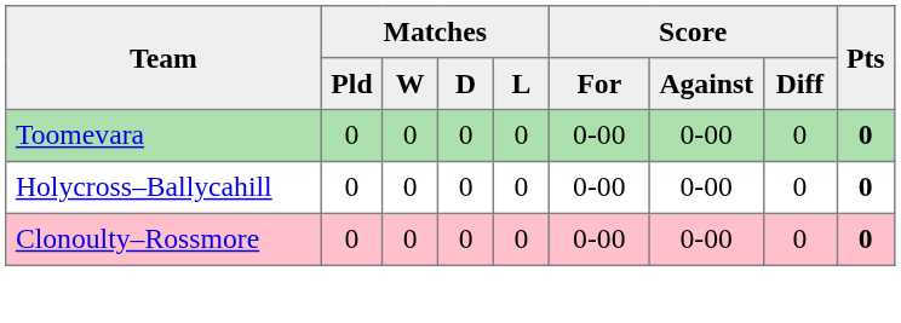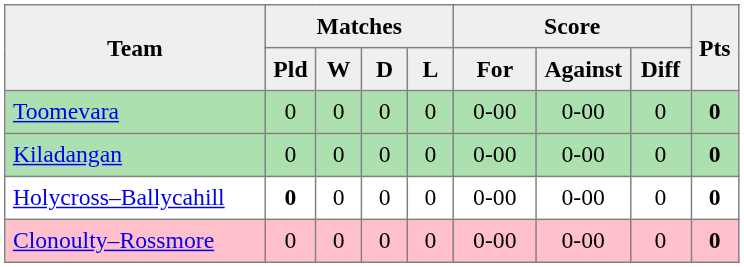+ row: Kiladangan | 0 | 0 | 0 | 0 | 0-00 | 0-00 | 0 | 0
Holycross–Ballycahill | Matches / Pld: normal -> bold
